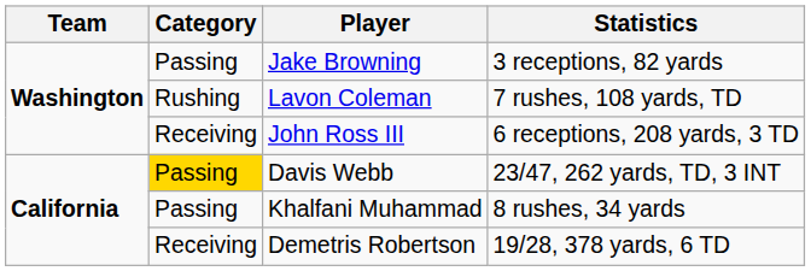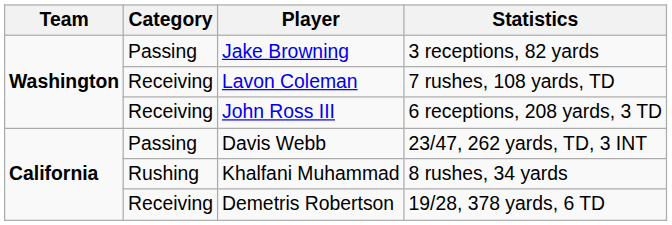Lavon Coleman | Category: Rushing -> Receiving
Davis Webb | Category: gold background -> no background
Khalfani Muhammad | Category: Passing -> Rushing
